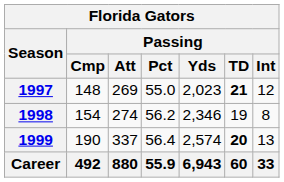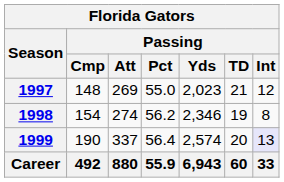1997 | Passing / TD: bold -> normal
1999 | Passing / TD: bold -> normal
1999 | Passing / Int: no background -> lavender background
